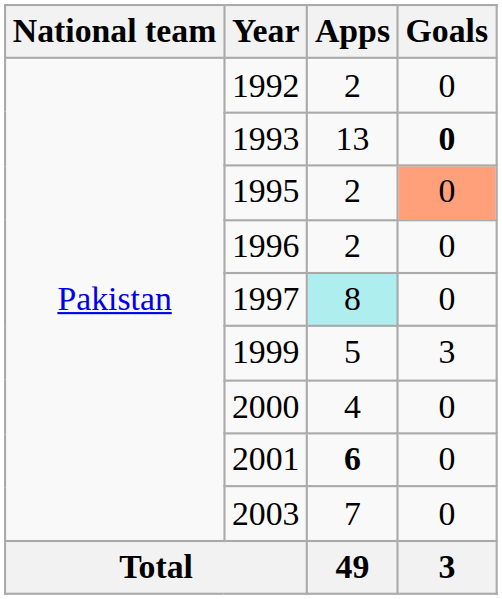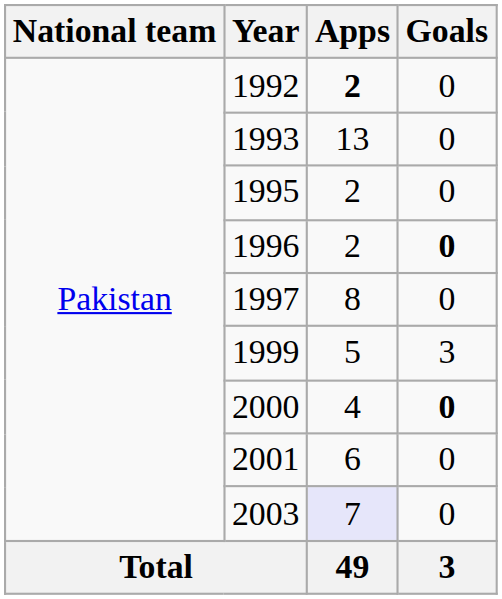1992 | Apps: normal -> bold
1993 | Goals: bold -> normal
1995 | Goals: lightsalmon background -> no background
1996 | Goals: normal -> bold
1997 | Apps: paleturquoise background -> no background
2000 | Goals: normal -> bold
2001 | Apps: bold -> normal
2003 | Apps: no background -> lavender background
